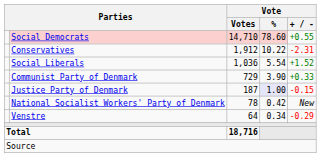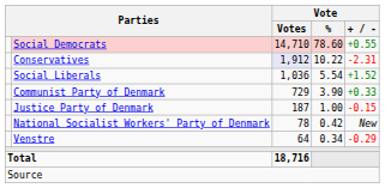Conservatives | Vote / Votes: no background -> lavender background
Justice Party of Denmark | Vote / %: lavender background -> no background
